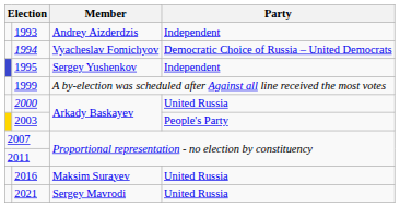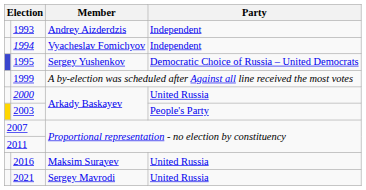1994 | Party: Democratic Choice of Russia – United Democrats -> Independent
1995 | Party: Independent -> Democratic Choice of Russia – United Democrats
